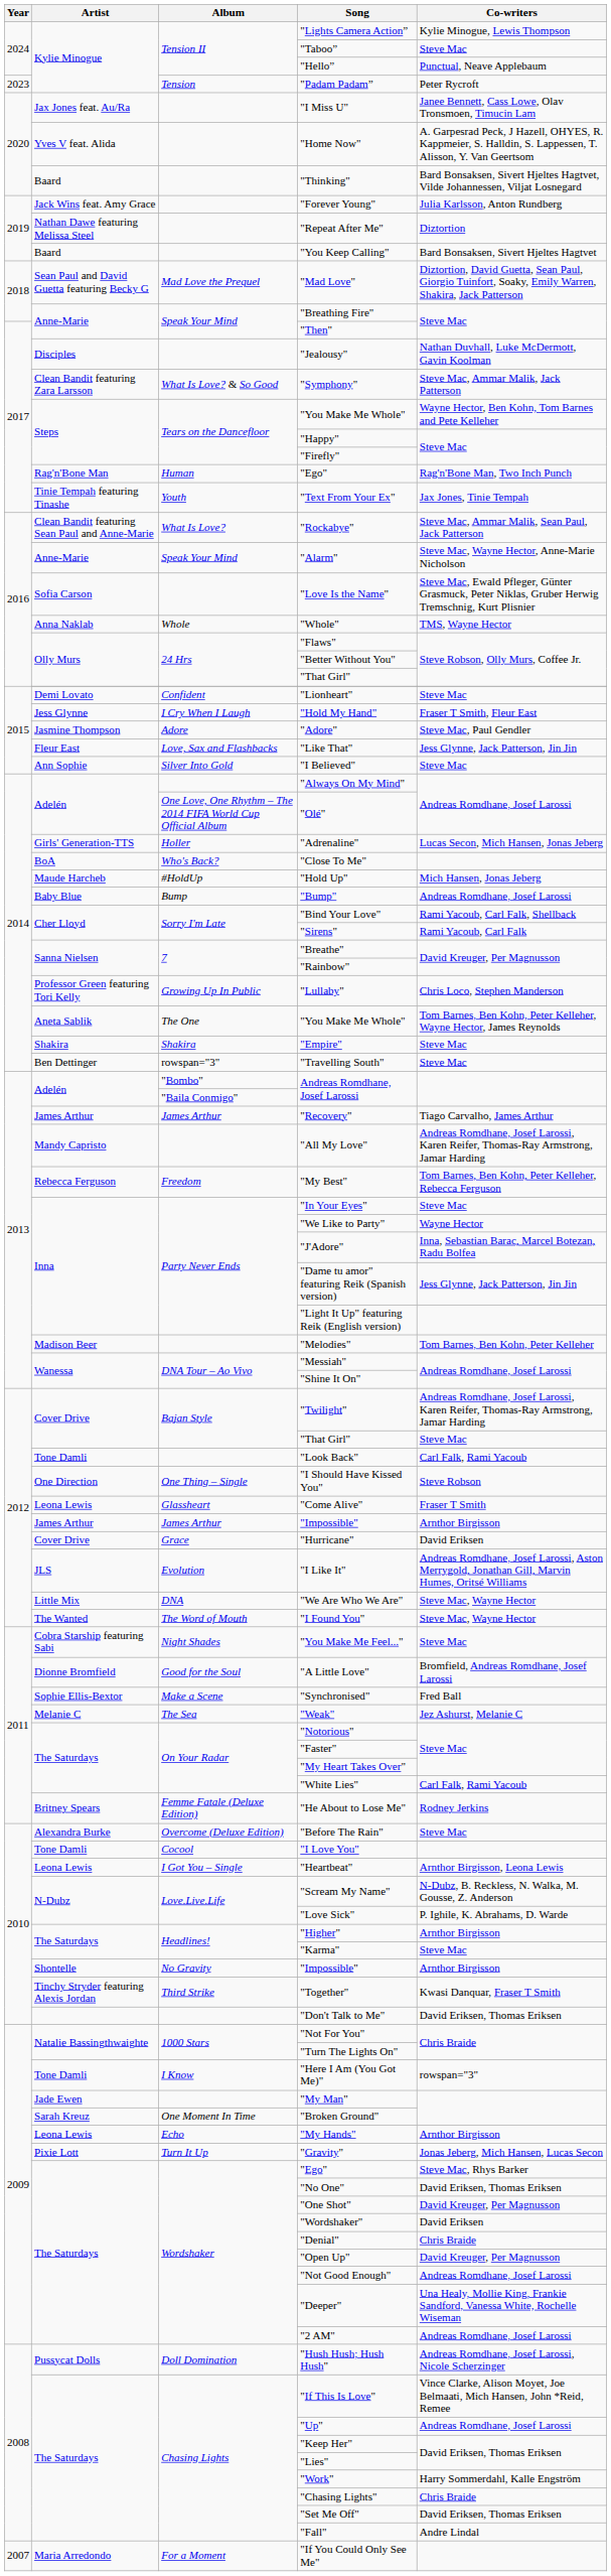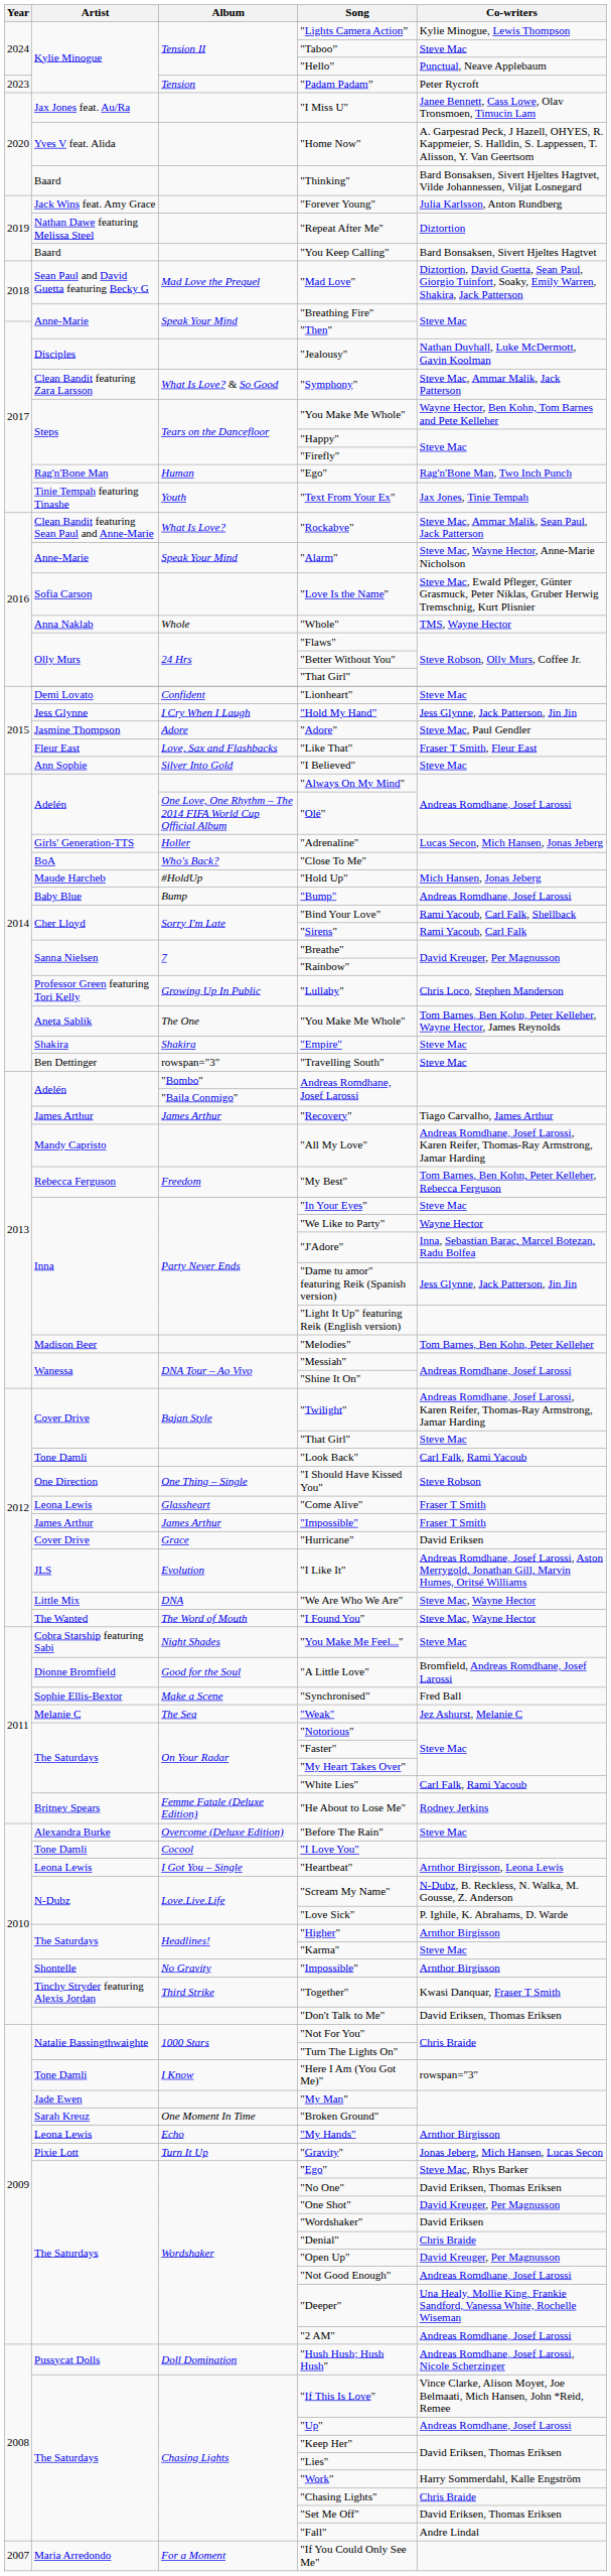"Hold My Hand" | Co-writers: Fraser T Smith, Fleur East -> Jess Glynne, Jack Patterson, Jin Jin
"Like That" | Co-writers: Jess Glynne, Jack Patterson, Jin Jin -> Fraser T Smith, Fleur East
James Arthur / "Impossible" | Co-writers: Arnthor Birgisson -> Fraser T Smith
